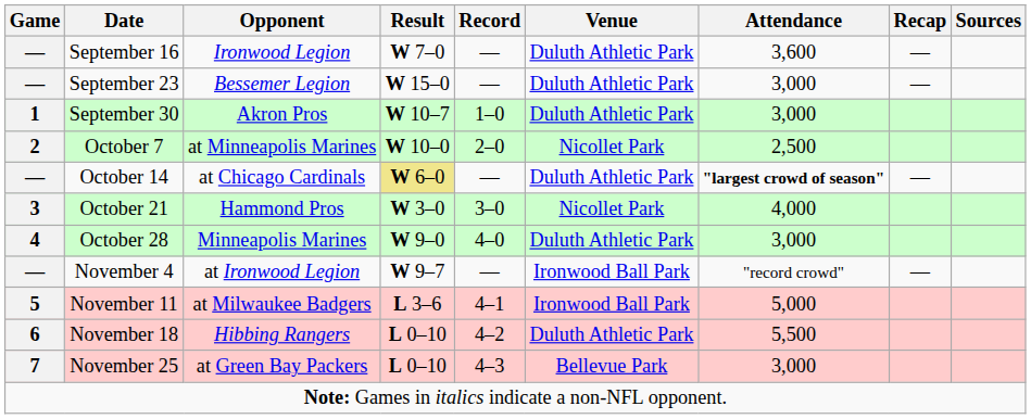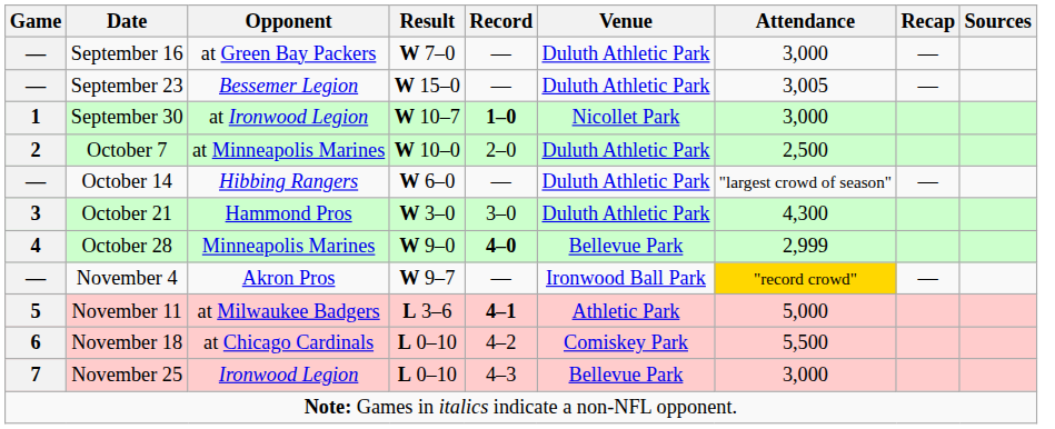September 16 | Opponent: Ironwood Legion -> at Green Bay Packers
September 16 | Attendance: 3,600 -> 3,000
September 23 | Attendance: 3,000 -> 3,005
September 30 | Opponent: Akron Pros -> at Ironwood Legion
September 30 | Record: normal -> bold
September 30 | Venue: Duluth Athletic Park -> Nicollet Park
October 7 | Venue: Nicollet Park -> Duluth Athletic Park
October 14 | Opponent: at Chicago Cardinals -> Hibbing Rangers
October 14 | Result: khaki background -> no background
October 14 | Attendance: bold -> normal
October 21 | Venue: Nicollet Park -> Duluth Athletic Park
October 21 | Attendance: 4,000 -> 4,300
October 28 | Record: normal -> bold
October 28 | Venue: Duluth Athletic Park -> Bellevue Park
October 28 | Attendance: 3,000 -> 2,999
November 4 | Opponent: at Ironwood Legion -> Akron Pros
November 4 | Attendance: no background -> gold background
November 11 | Record: normal -> bold
November 11 | Venue: Ironwood Ball Park -> Athletic Park
November 18 | Opponent: Hibbing Rangers -> at Chicago Cardinals
November 18 | Venue: Duluth Athletic Park -> Comiskey Park
November 25 | Opponent: at Green Bay Packers -> Ironwood Legion
